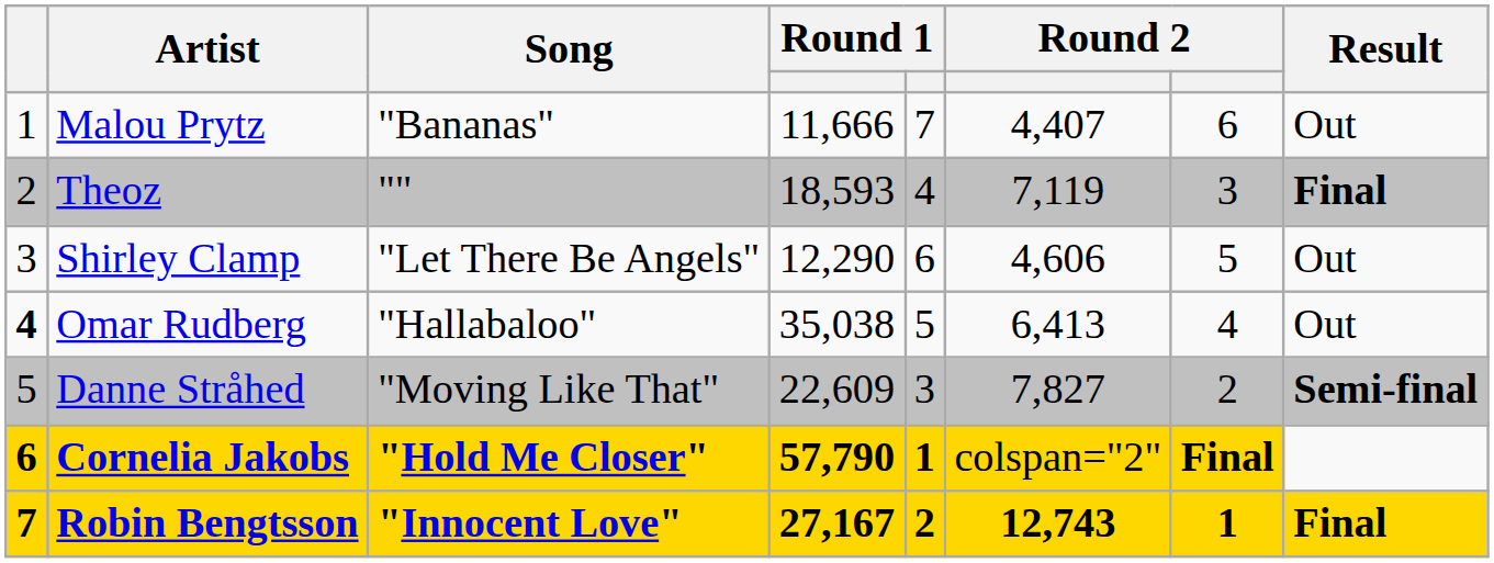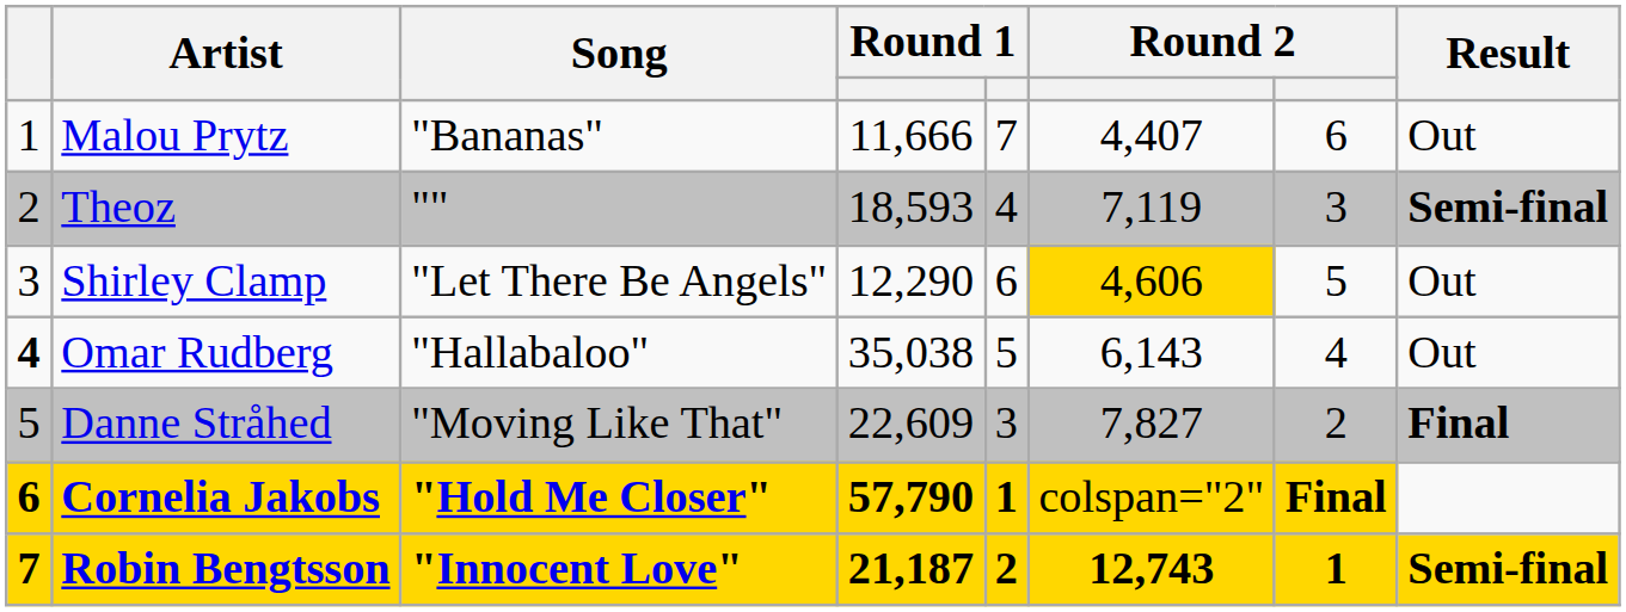Theoz | Result: Final -> Semi-final
Shirley Clamp | column 6: no background -> gold background
Omar Rudberg | column 6: 6,413 -> 6,143
Danne Stråhed | Result: Semi-final -> Final
Robin Bengtsson | column 4: 27,167 -> 21,187
Robin Bengtsson | Result: Final -> Semi-final
